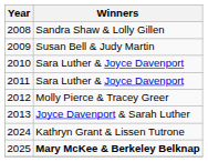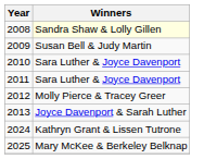2008 | Winners: no background -> lightyellow background
2025 | Winners: bold -> normal
